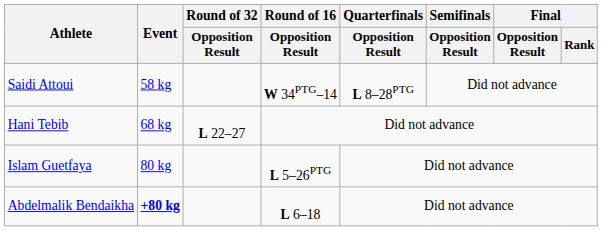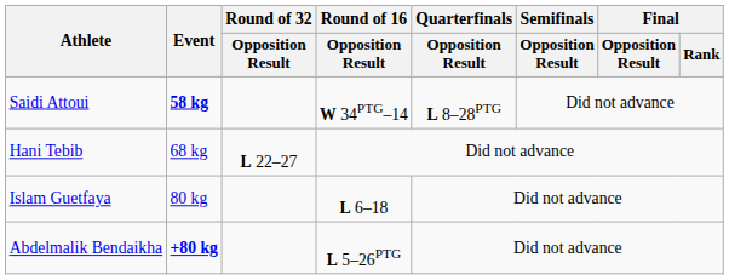Saidi Attoui | Event: normal -> bold
Islam Guetfaya | Round of 16 / Opposition Result: L 5–26PTG -> L 6–18
Abdelmalik Bendaikha | Round of 16 / Opposition Result: L 6–18 -> L 5–26PTG
